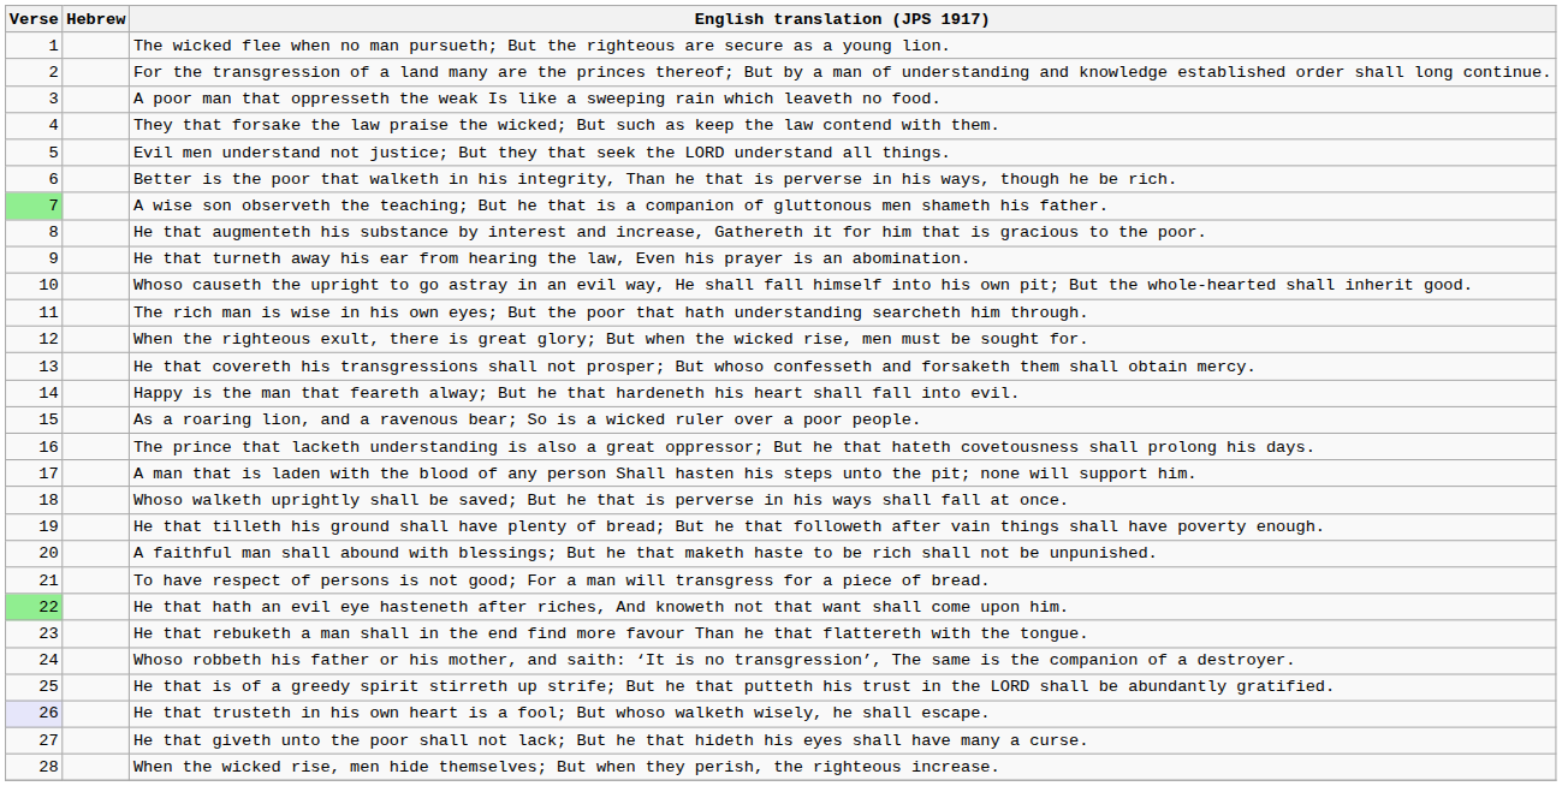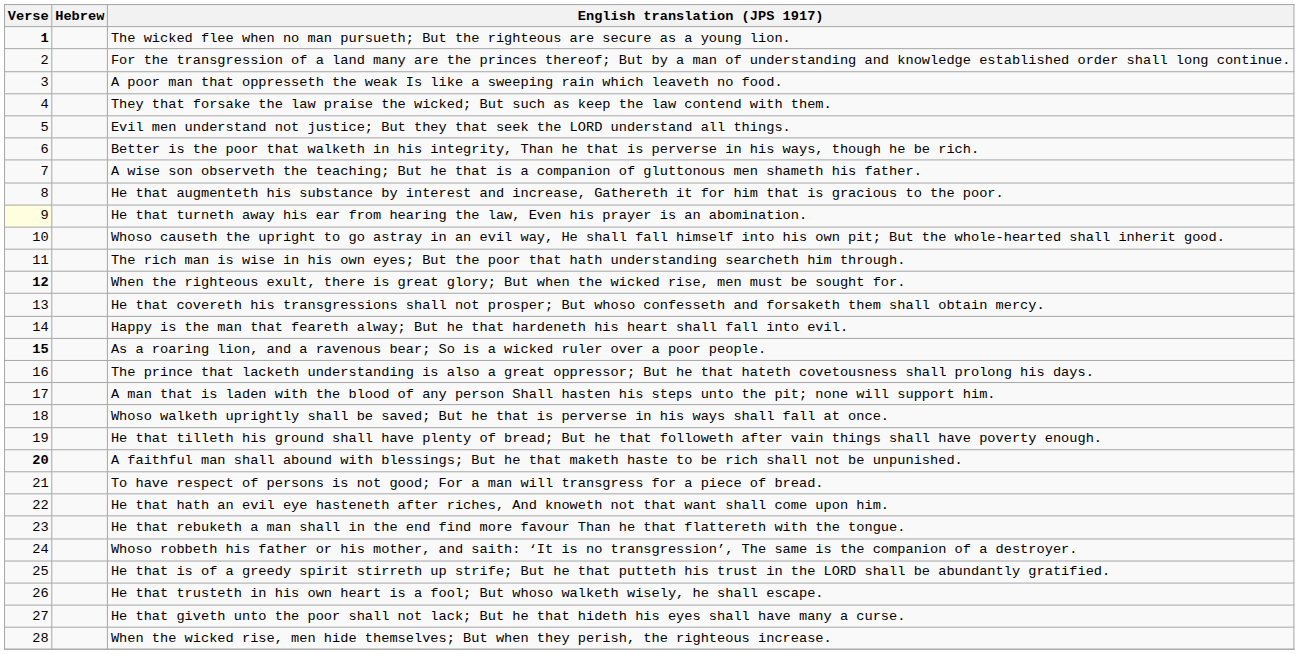row 2 | Verse: normal -> bold
row 8 | Verse: lightgreen background -> no background
row 10 | Verse: no background -> lightyellow background
row 13 | Verse: normal -> bold
row 16 | Verse: normal -> bold
row 21 | Verse: normal -> bold
row 23 | Verse: lightgreen background -> no background
row 27 | Verse: lavender background -> no background
